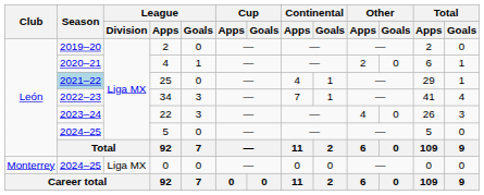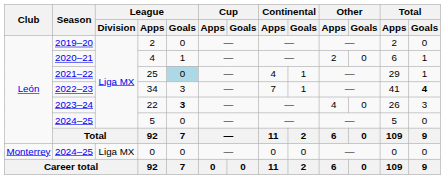25 | Season: lightblue background -> no background
25 | League / Goals: no background -> lightblue background
34 | Total / Goals: normal -> bold
22 | League / Goals: normal -> bold
